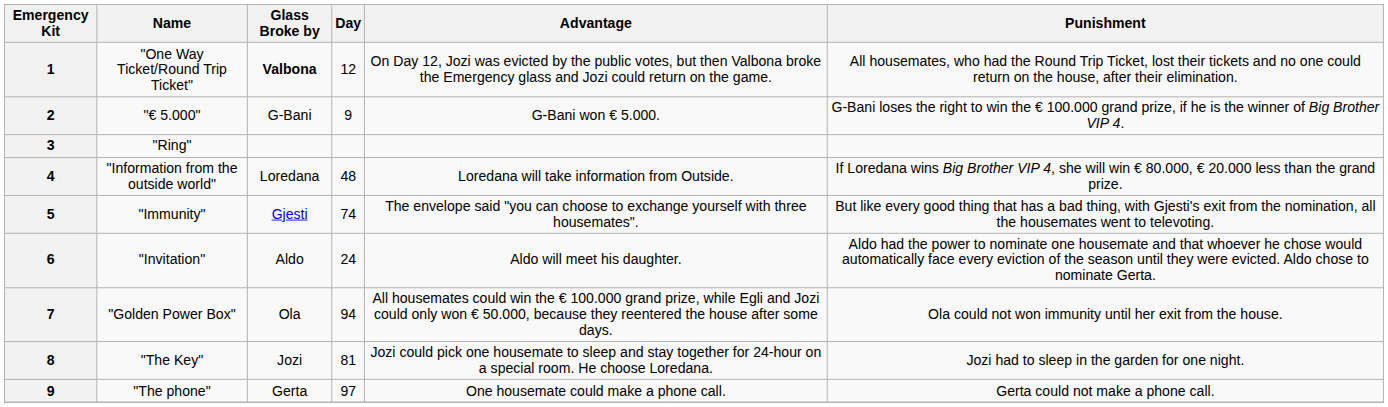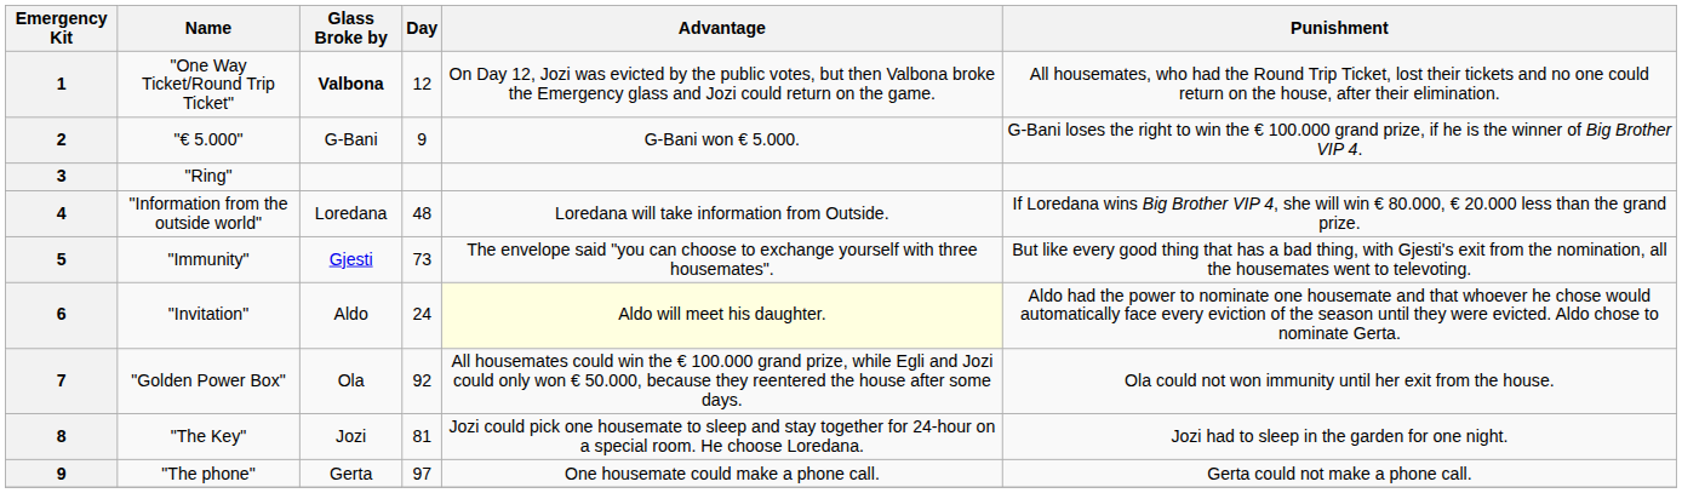"Immunity" | Day: 74 -> 73
"Invitation" | Advantage: no background -> lightyellow background
"Golden Power Box" | Day: 94 -> 92
